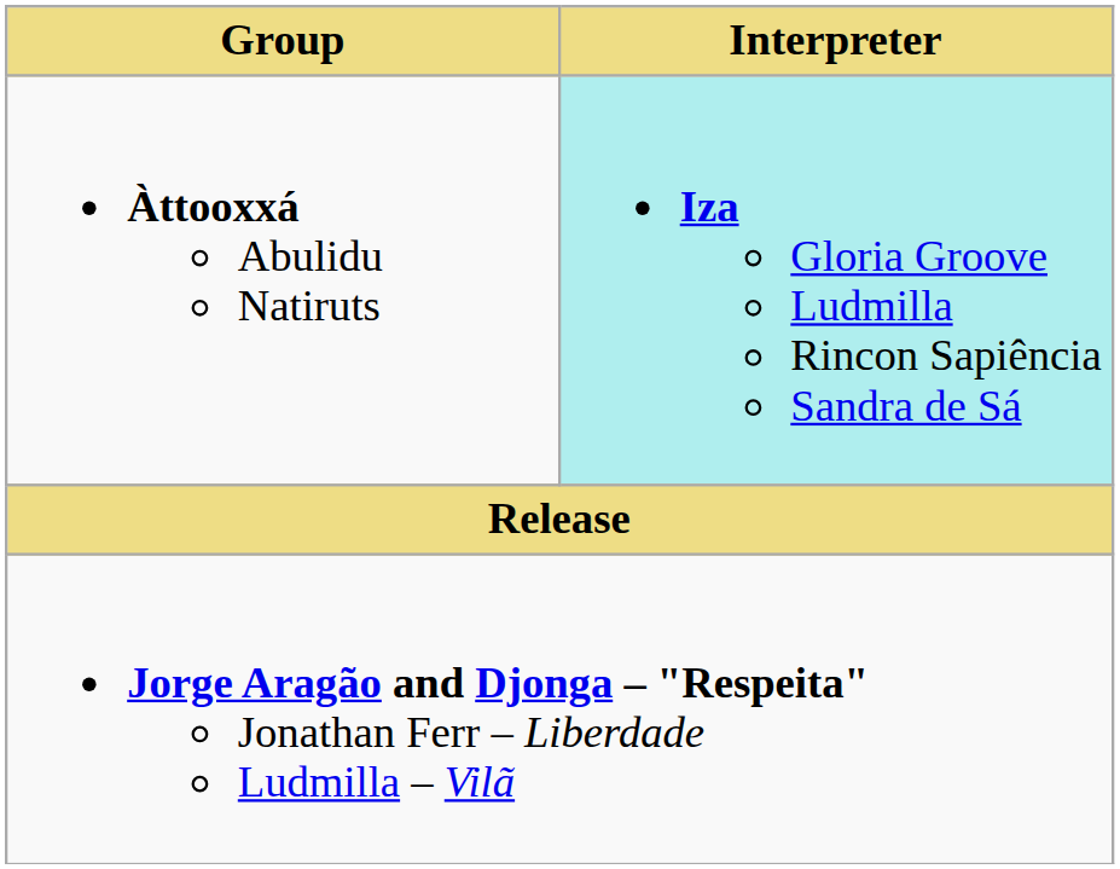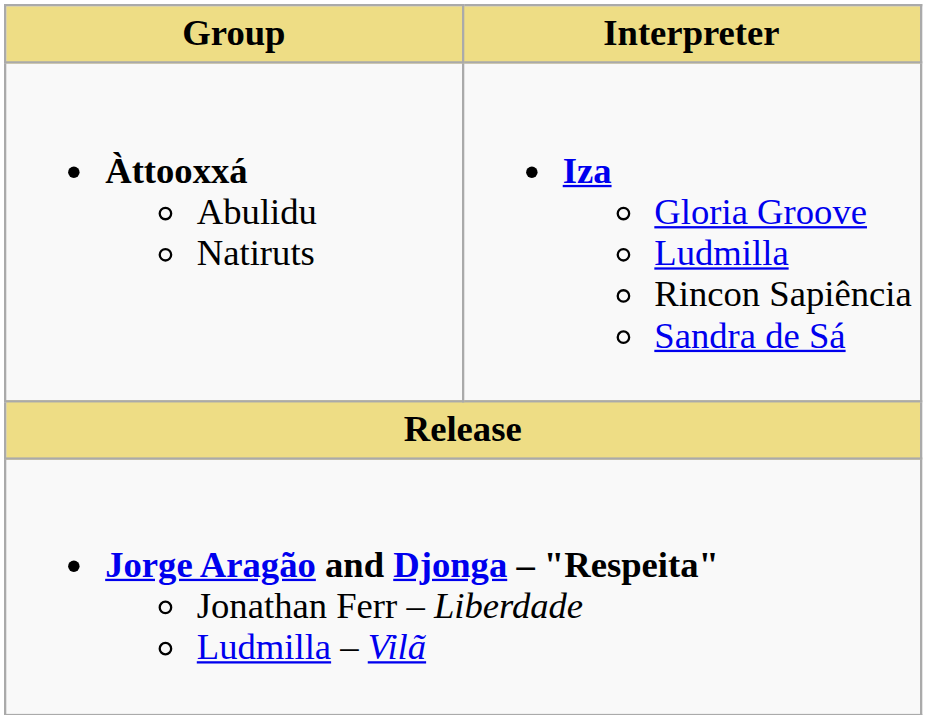Àttooxxá Abulidu Natiruts | Interpreter: paleturquoise background -> no background
